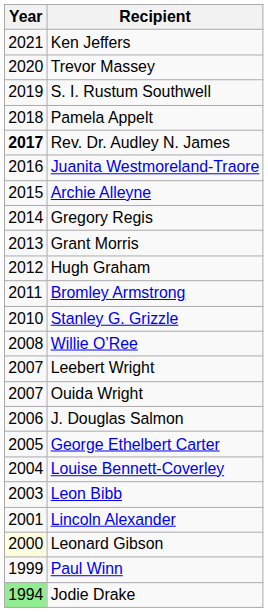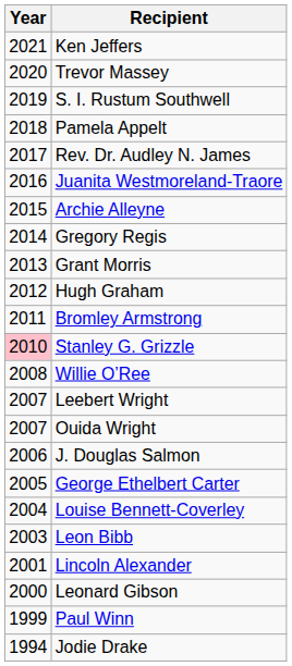Rev. Dr. Audley N. James | Year: bold -> normal
Stanley G. Grizzle | Year: no background -> pink background
Leonard Gibson | Year: lightyellow background -> no background
Jodie Drake | Year: lightgreen background -> no background
